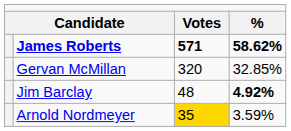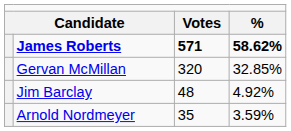Jim Barclay | column 4: bold -> normal
Arnold Nordmeyer | column 3: gold background -> no background
